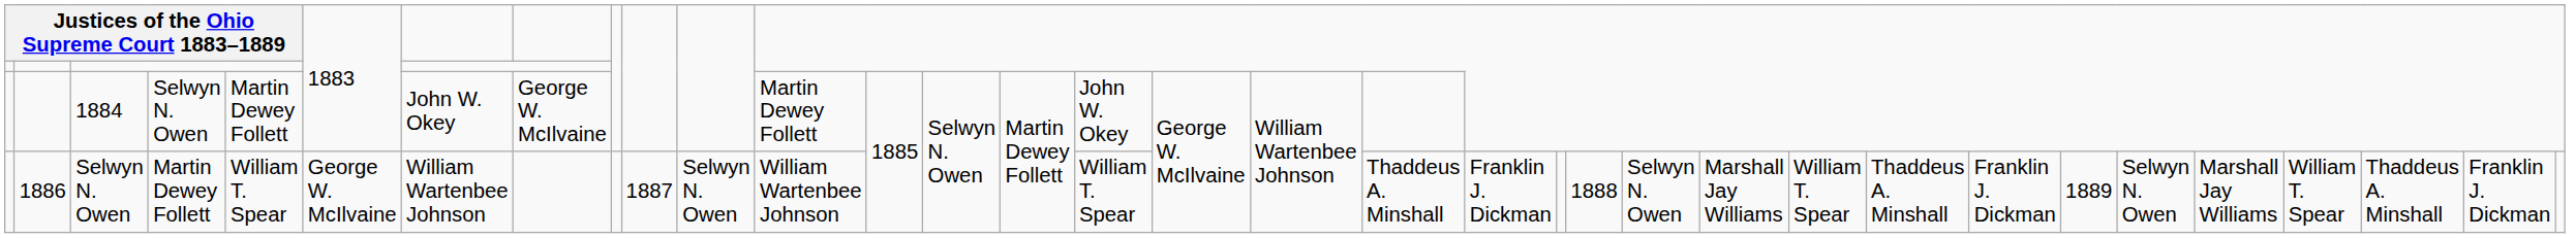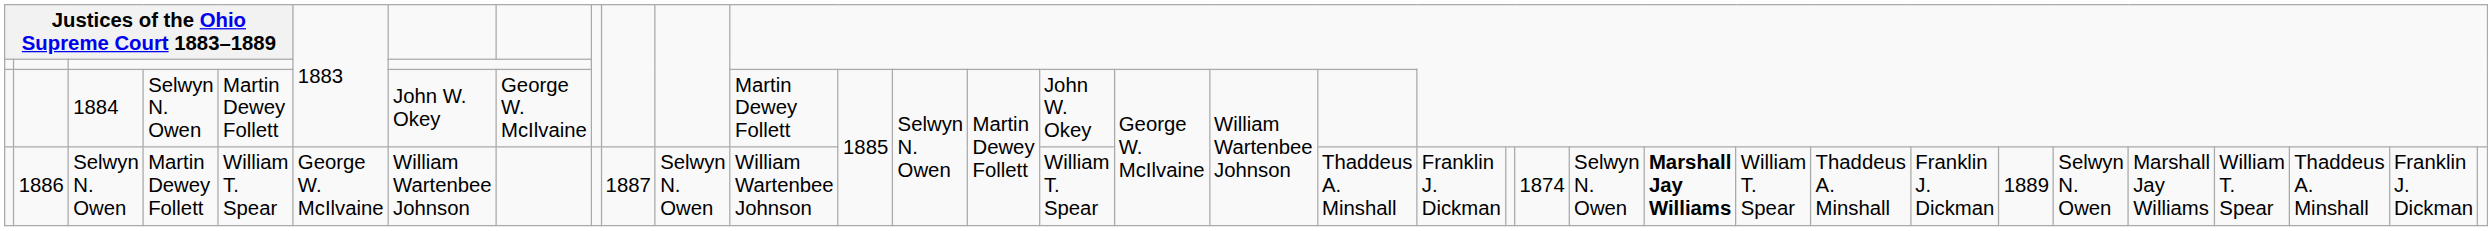row 4 | column 22: 1888 -> 1874
row 4 | column 24: normal -> bold
